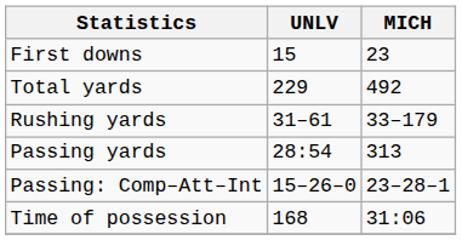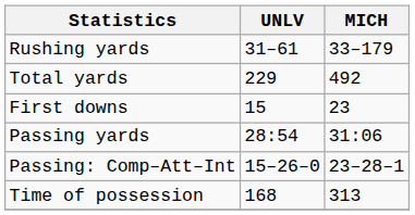rows swapped: First downs <-> Rushing yards
Passing yards | MICH: 313 -> 31:06
Time of possession | MICH: 31:06 -> 313
